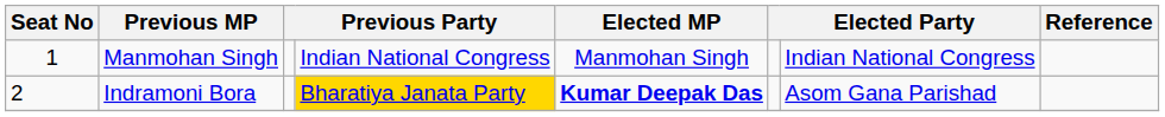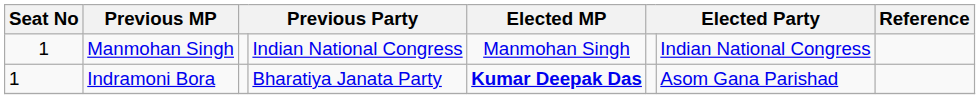Indramoni Bora | Seat No: 2 -> 1
Indramoni Bora | column 4: gold background -> no background
